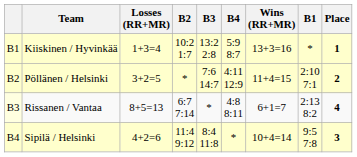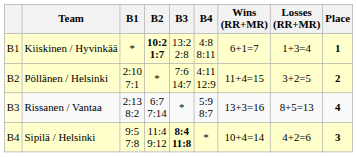columns swapped: B1 <-> Losses (RR+MR)
Kiiskinen / Hyvinkää | B2: normal -> bold
Kiiskinen / Hyvinkää | B4: 5:9 8:7 -> 4:8 8:11
Kiiskinen / Hyvinkää | Wins (RR+MR): 13+3=16 -> 6+1=7
Rissanen / Vantaa | B4: 4:8 8:11 -> 5:9 8:7
Rissanen / Vantaa | Wins (RR+MR): 6+1=7 -> 13+3=16
Sipilä / Helsinki | B3: normal -> bold
